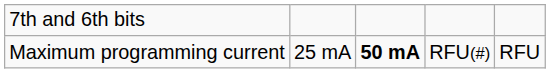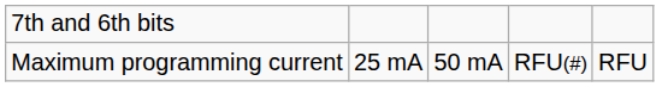Maximum programming current | column 3: bold -> normal
